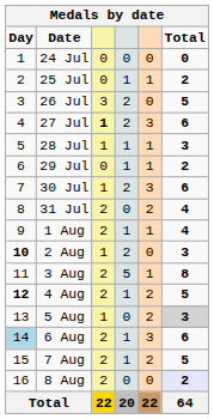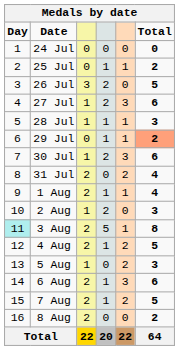27 Jul | column 3: bold -> normal
29 Jul | Total: no background -> lightsalmon background
2 Aug | Day: bold -> normal
3 Aug | Day: no background -> paleturquoise background
4 Aug | Day: bold -> normal
5 Aug | Total: lightgrey background -> no background
6 Aug | Day: lightblue background -> no background
8 Aug | Total: lavender background -> no background
